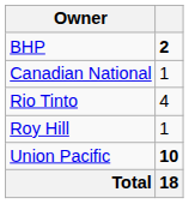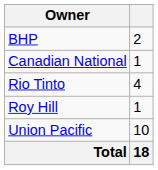BHP | column 2: bold -> normal
Union Pacific | column 2: bold -> normal
